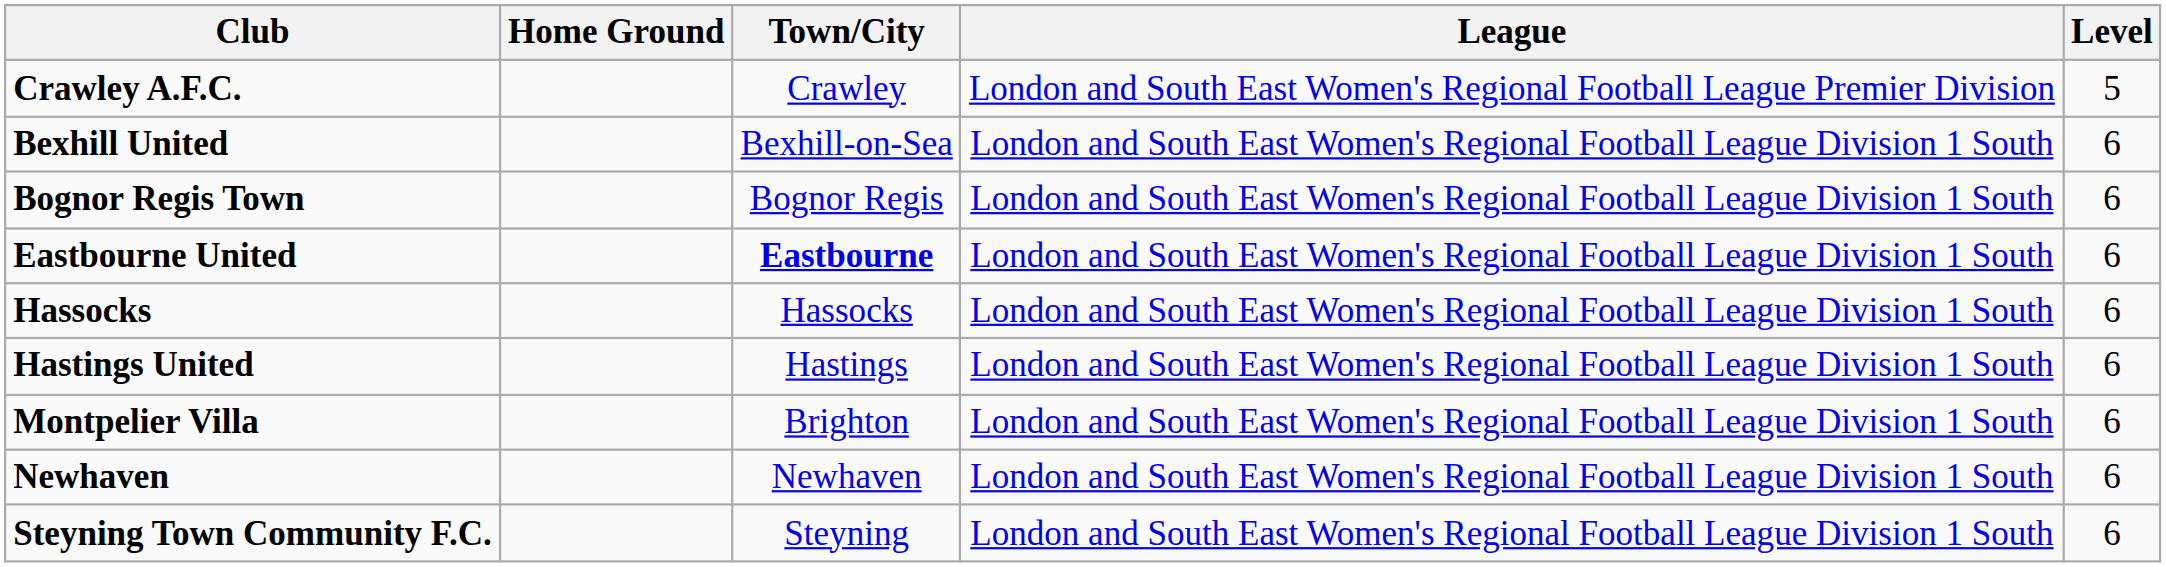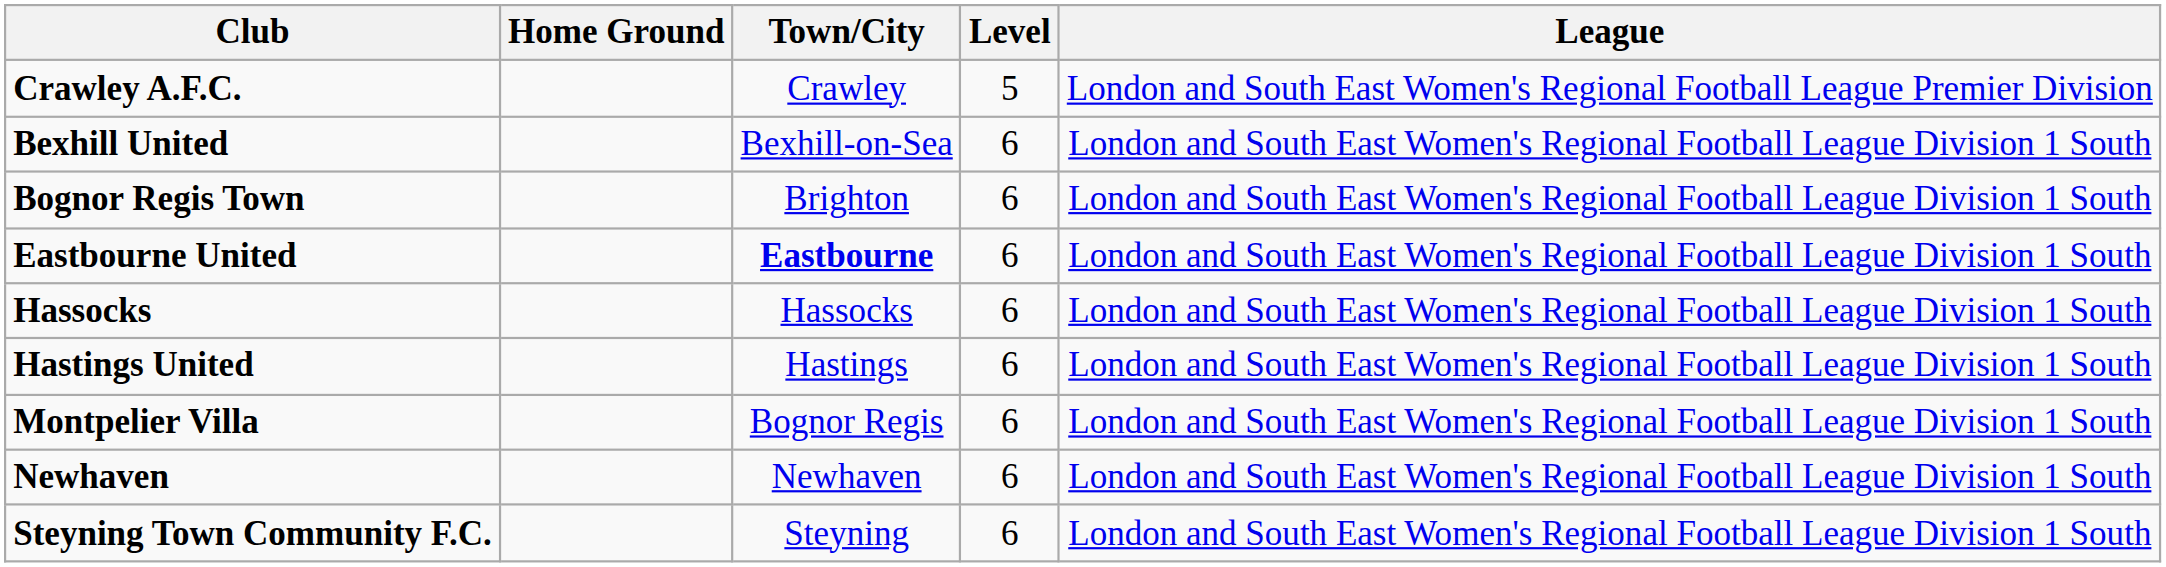columns swapped: League <-> Level
Bognor Regis Town | Town/City: Bognor Regis -> Brighton
Montpelier Villa | Town/City: Brighton -> Bognor Regis
